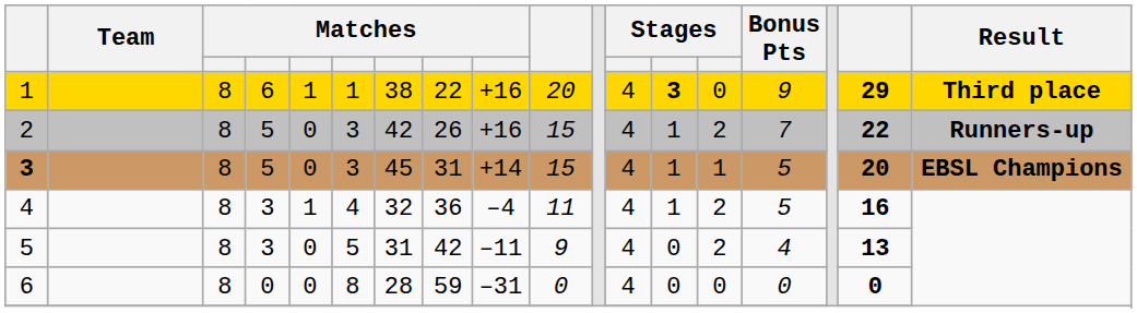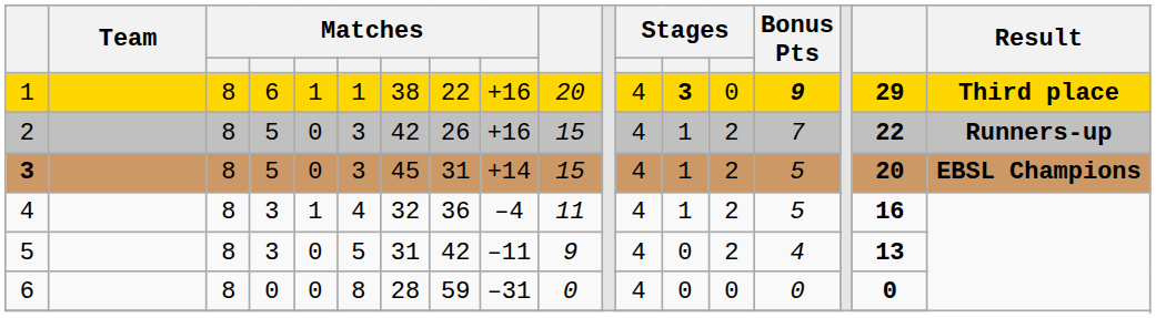row 3 | Bonus Pts: normal -> bold
row 5 | column 14: 1 -> 2
